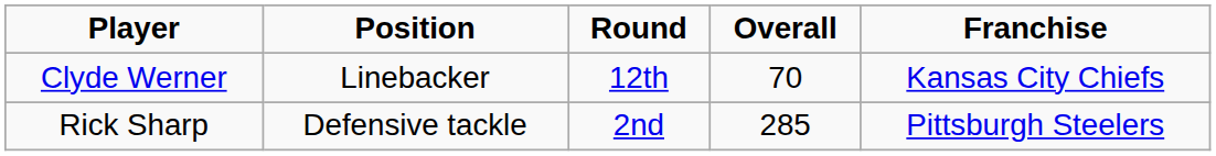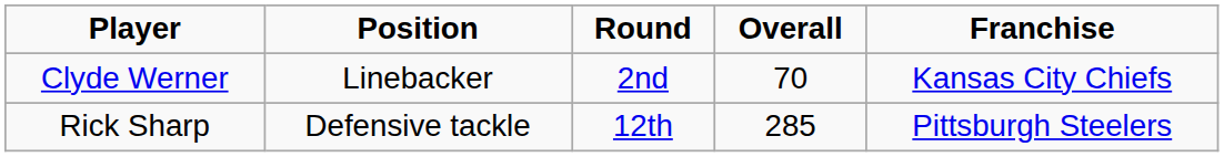Clyde Werner | Round: 12th -> 2nd
Rick Sharp | Round: 2nd -> 12th
